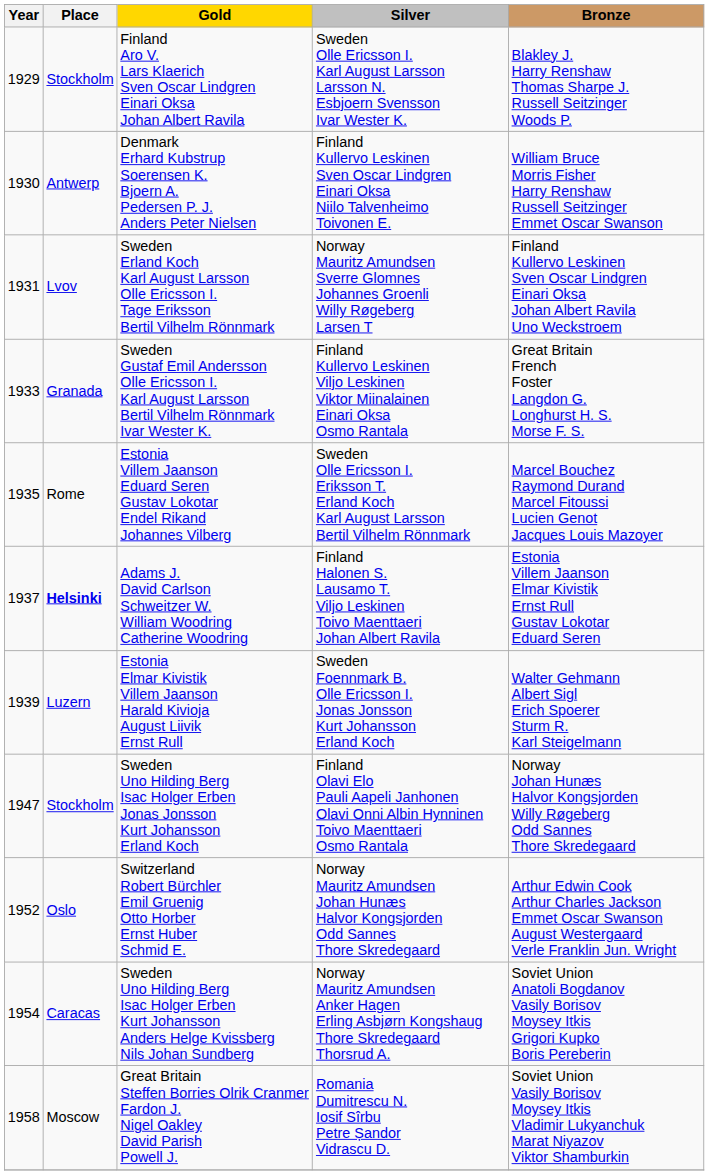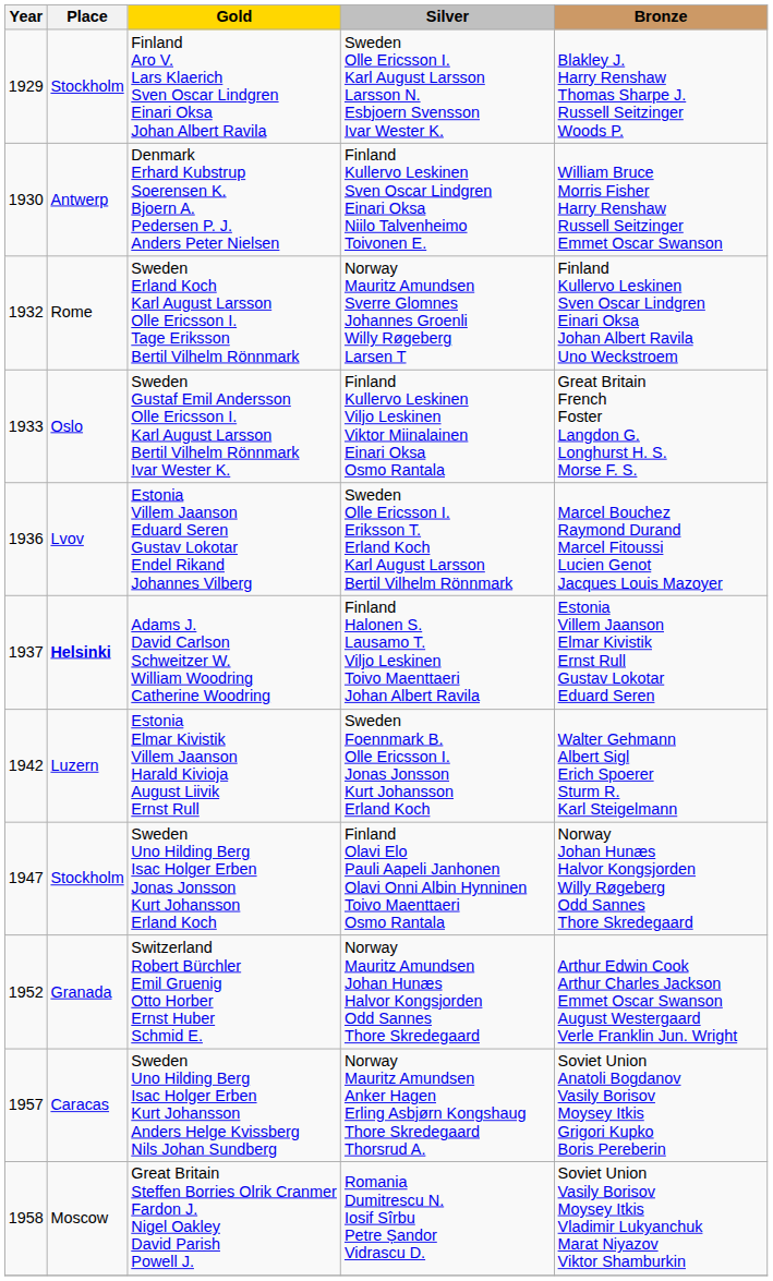row 4 | Year: 1931 -> 1932
row 4 | Place: Lvov -> Rome
row 5 | Place: Granada -> Oslo
row 6 | Year: 1935 -> 1936
row 6 | Place: Rome -> Lvov
row 8 | Year: 1939 -> 1942
row 10 | Place: Oslo -> Granada
row 11 | Year: 1954 -> 1957
